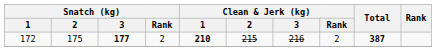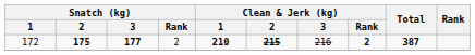172 | Snatch (kg) / 2: normal -> bold
172 | Clean & Jerk (kg) / 2: normal -> bold
172 | Clean & Jerk (kg) / Rank: normal -> bold
